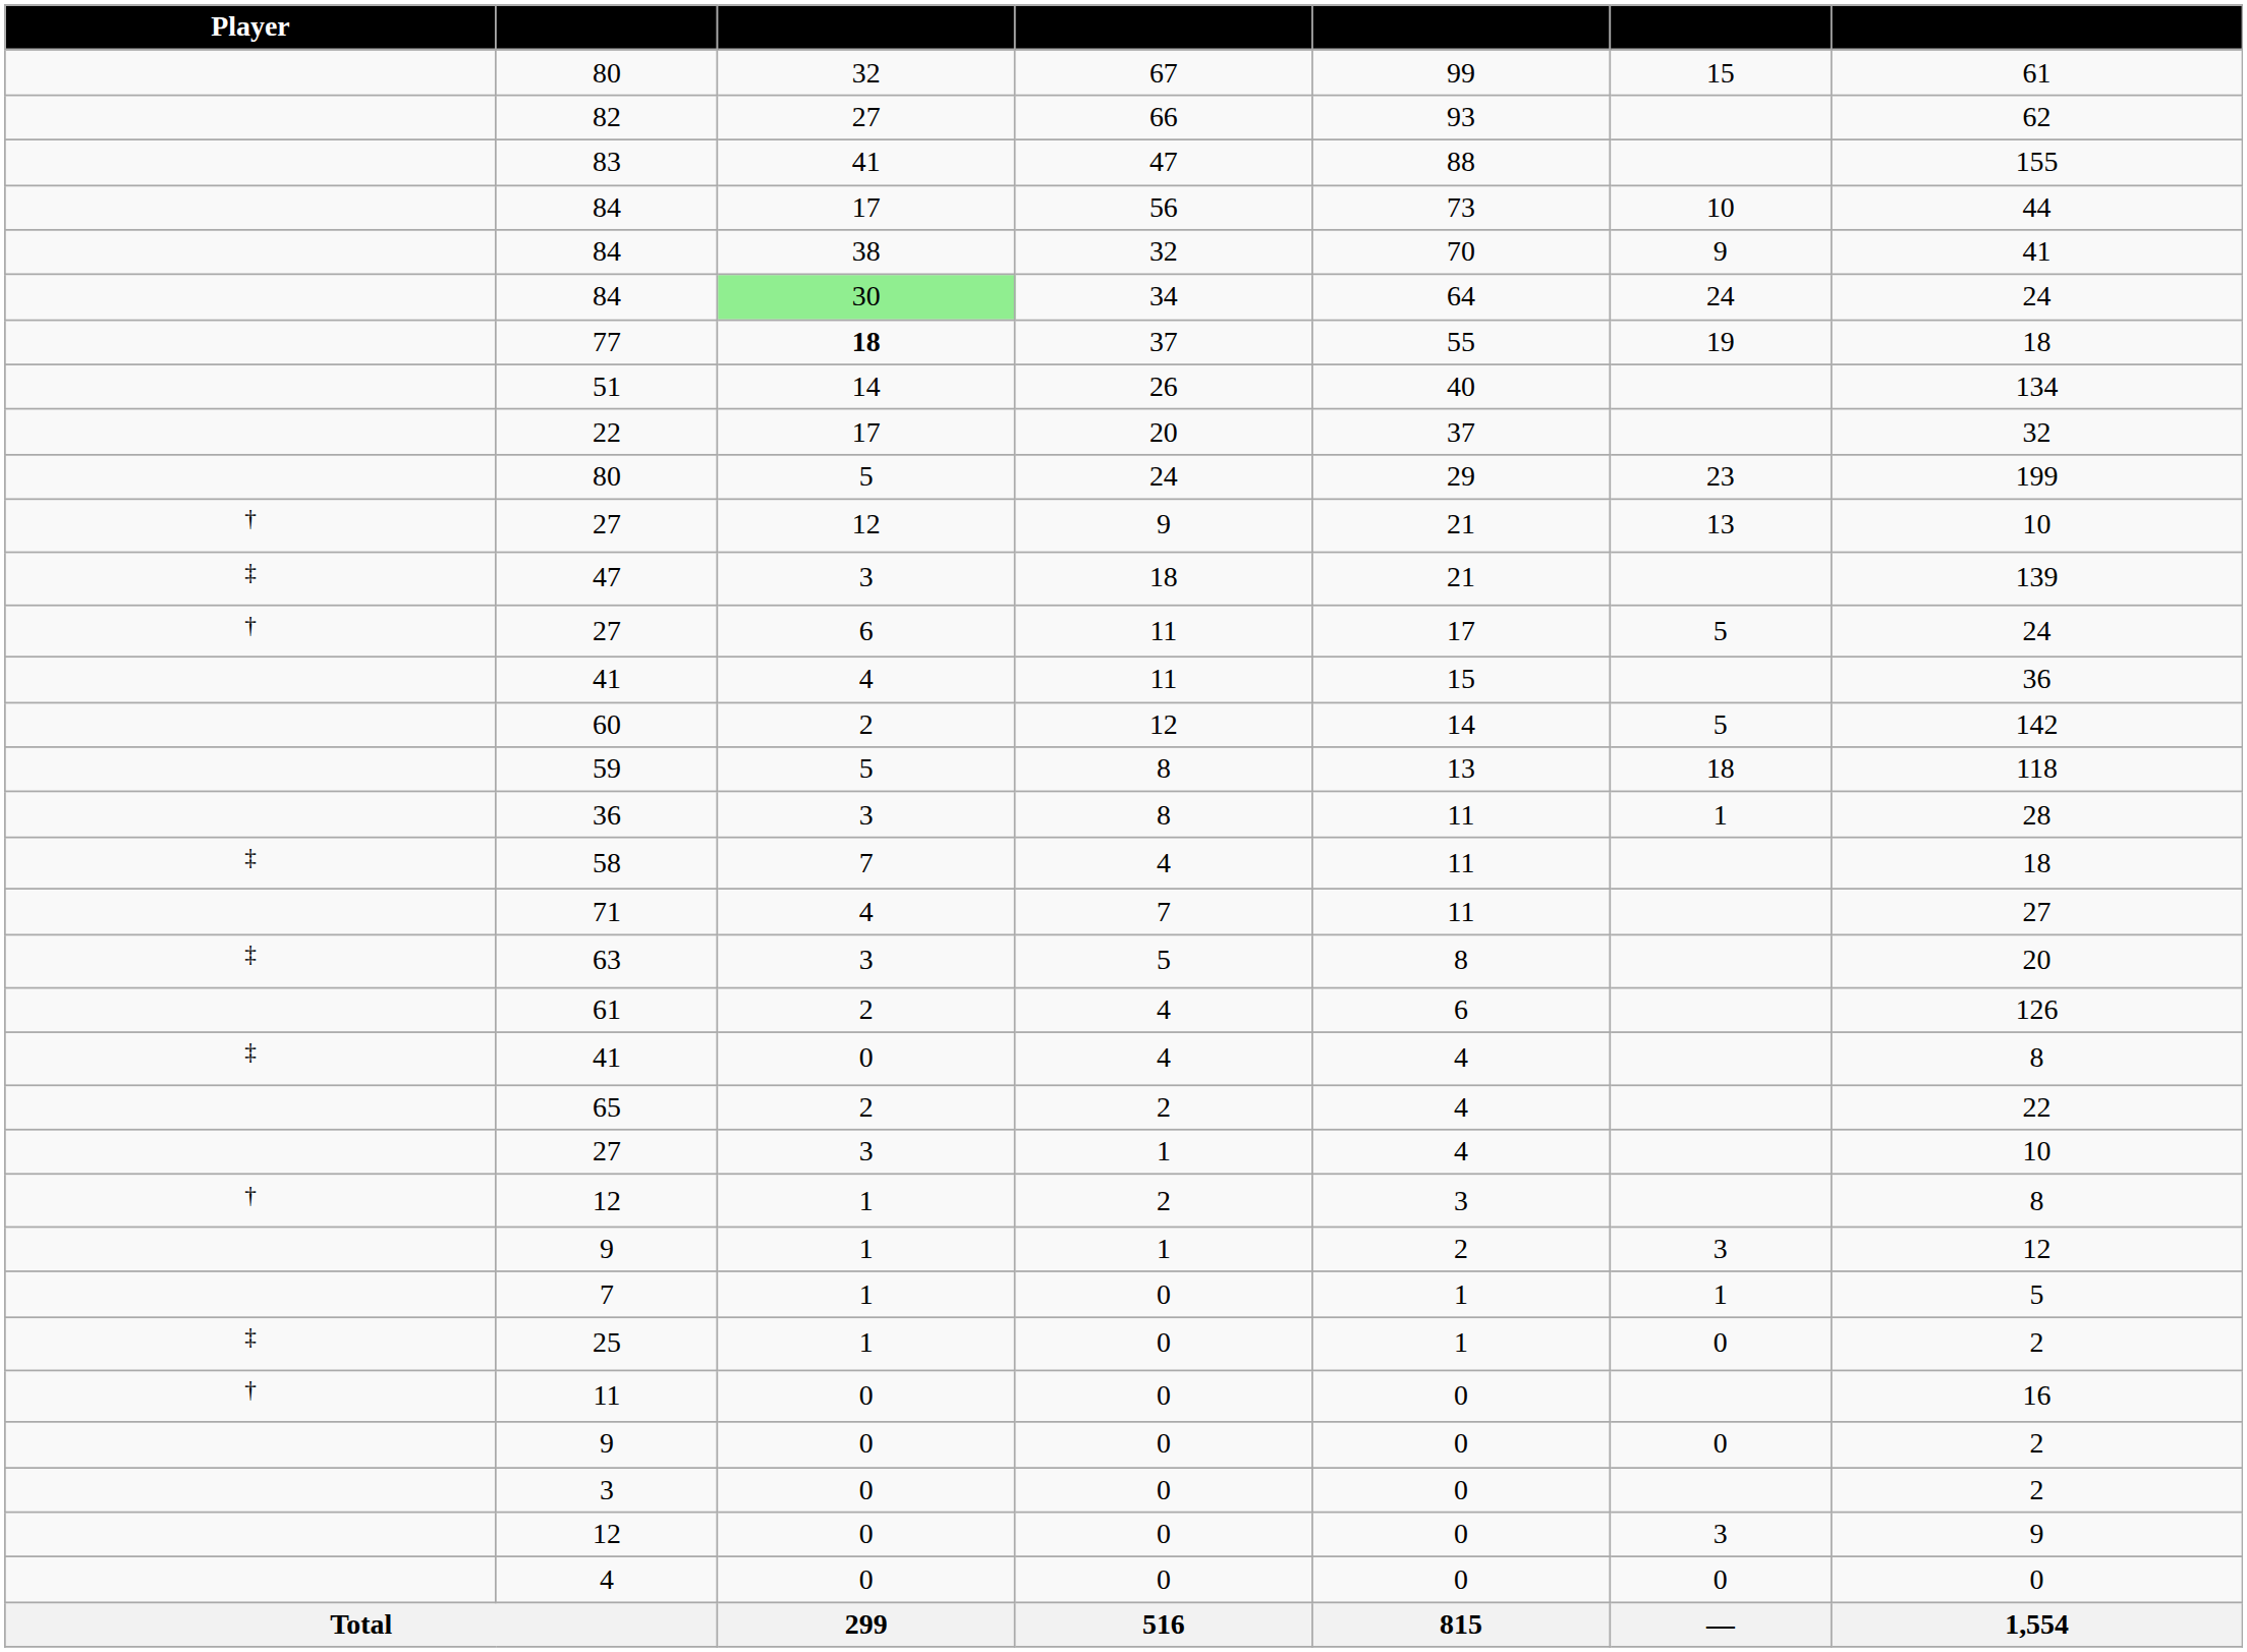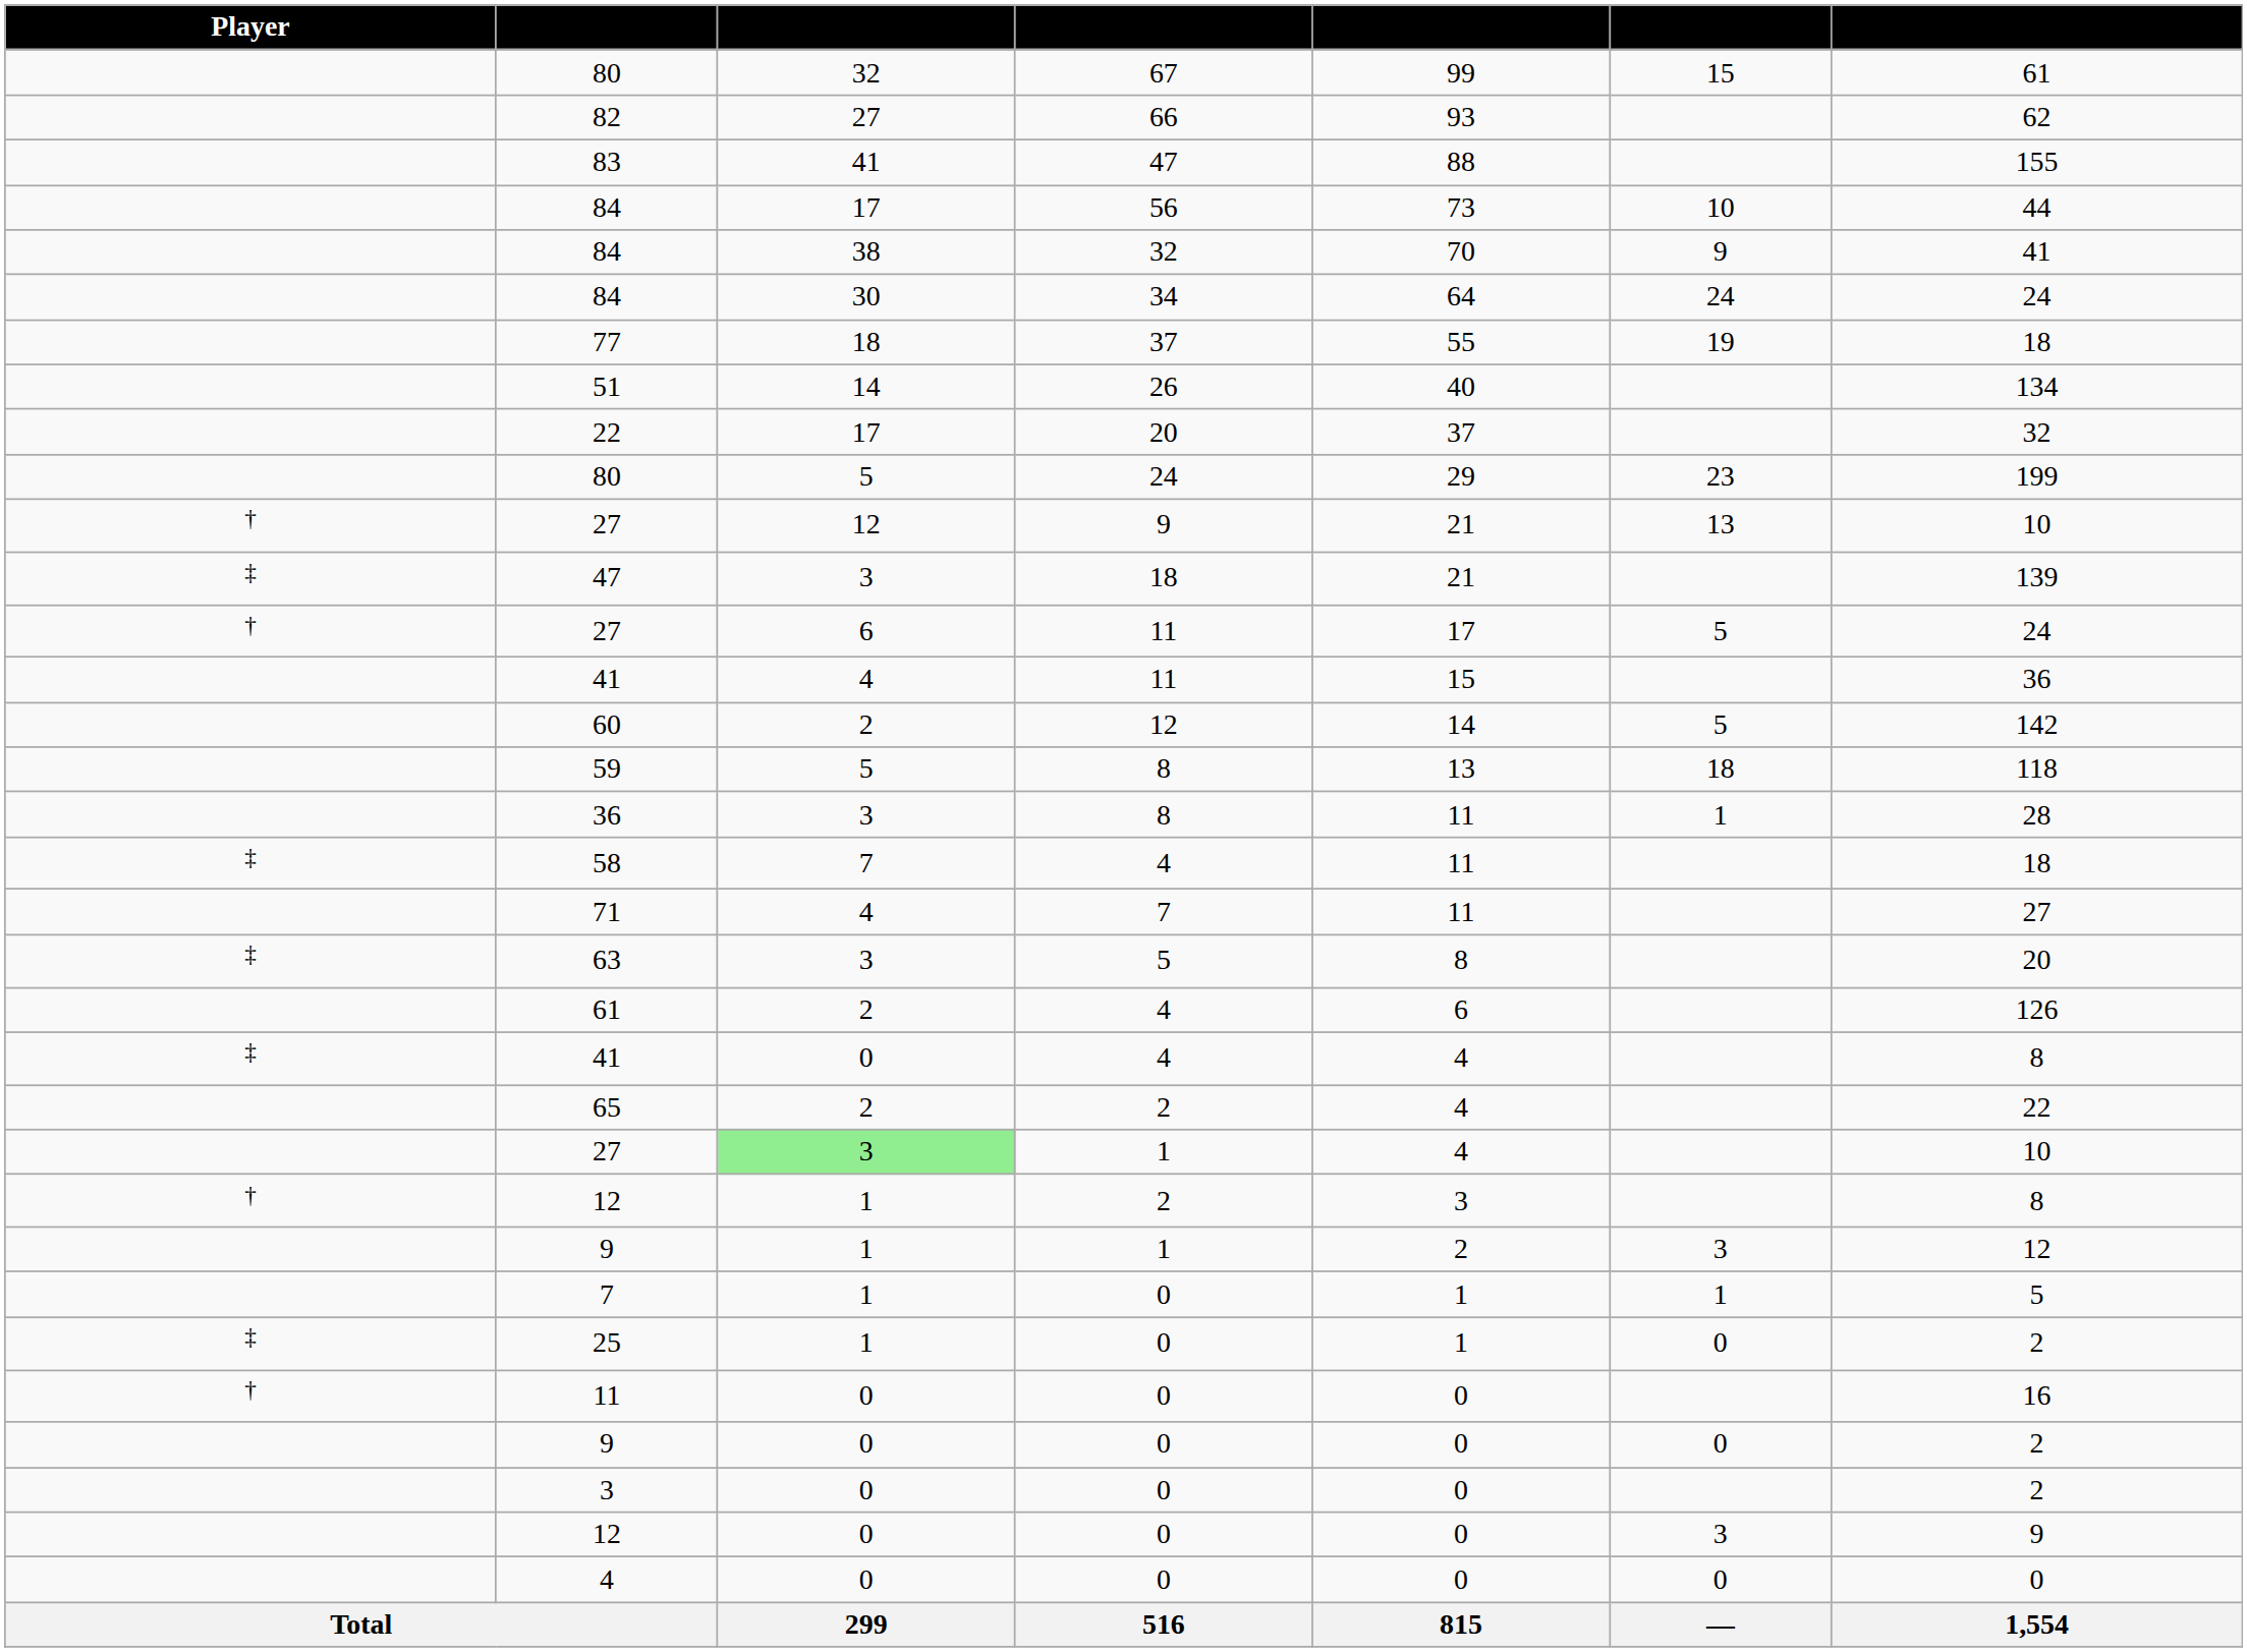84 / 34 | column 3: lightgreen background -> no background
77 | column 3: bold -> normal
27 / 1 | column 3: no background -> lightgreen background
